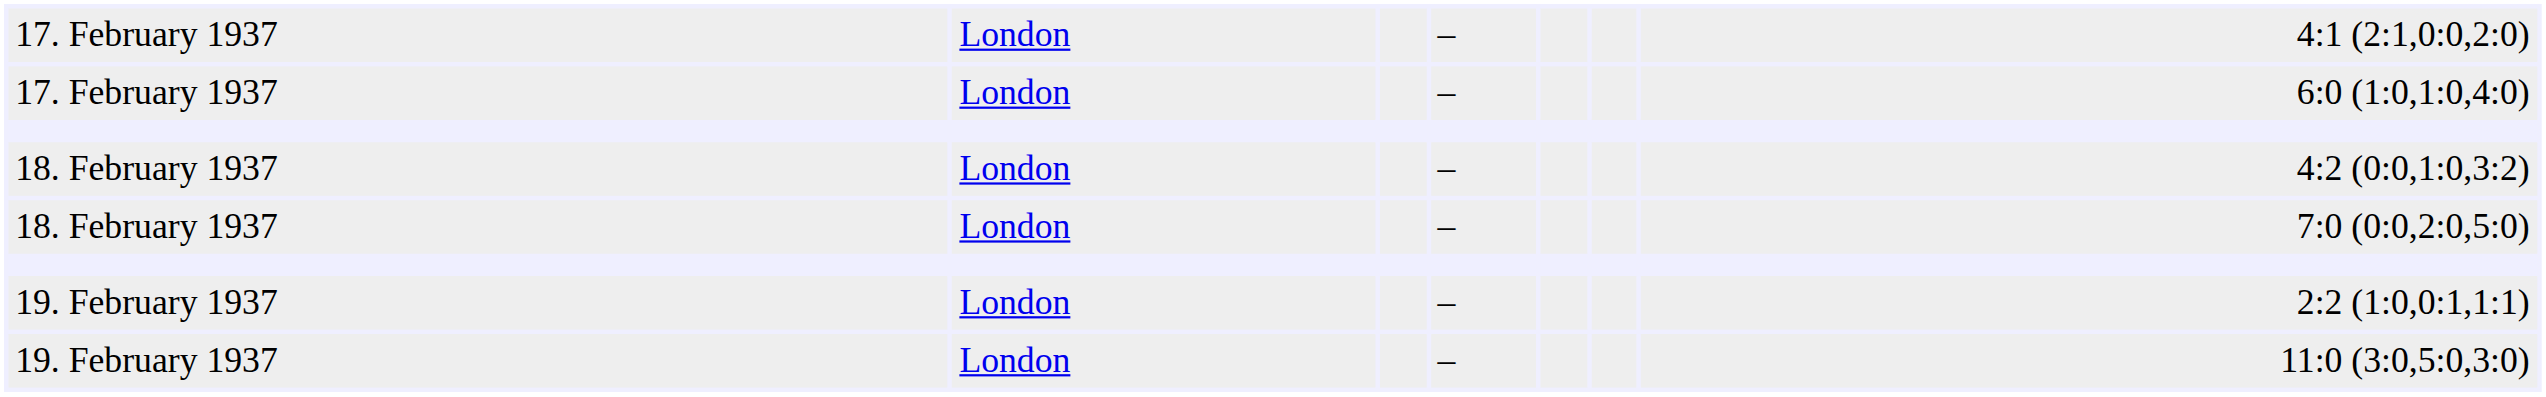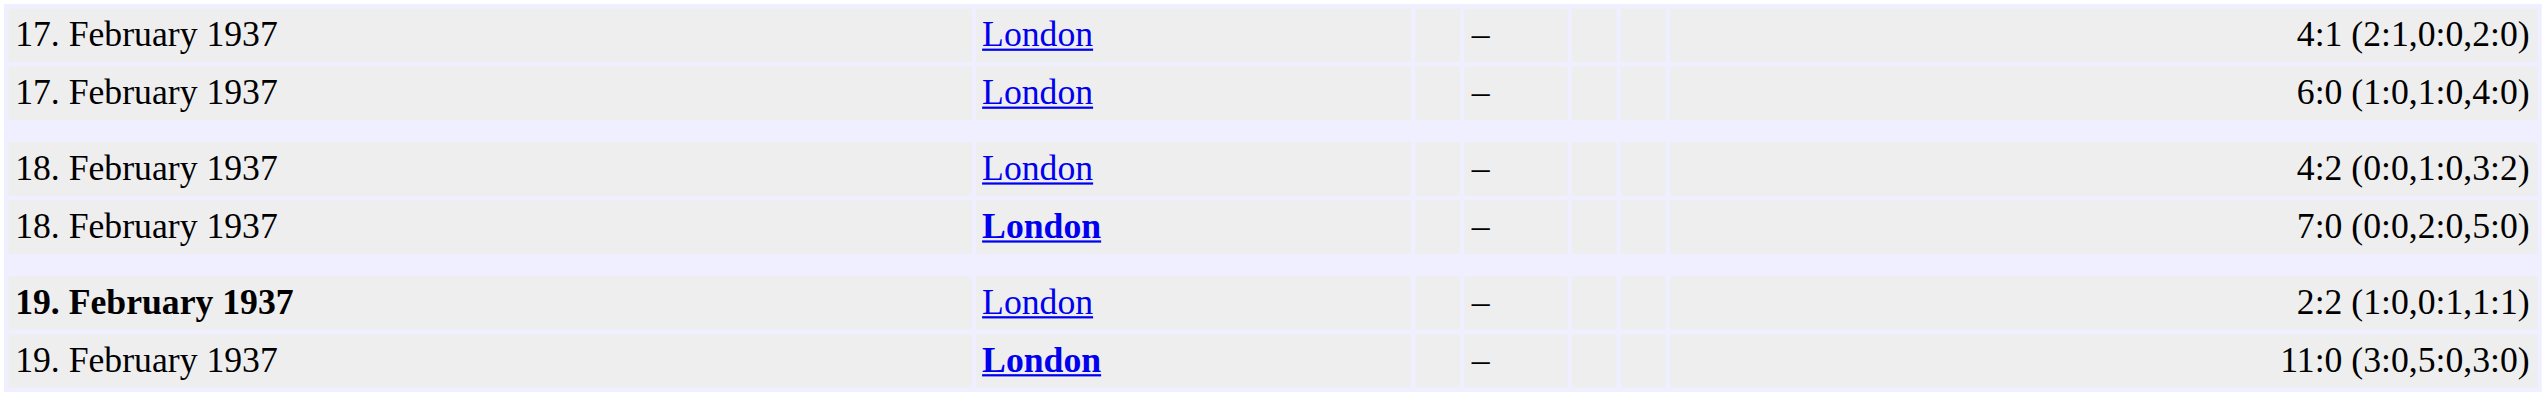row 4 | column 2: normal -> bold
row 5 | column 1: normal -> bold
row 6 | column 2: normal -> bold
